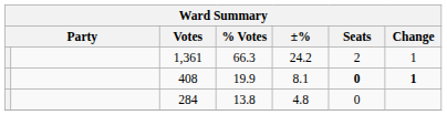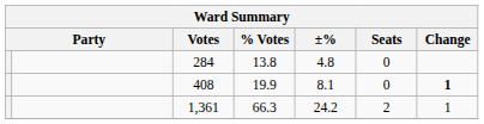rows swapped: 1,361 <-> 284
408 | Seats: bold -> normal
